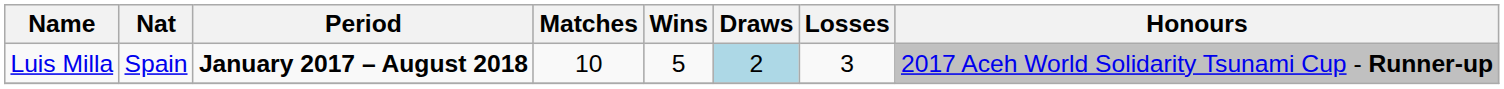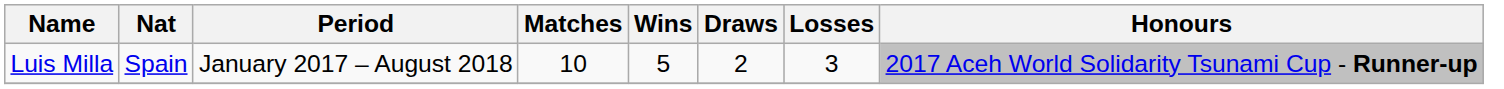Luis Milla | Period: bold -> normal
Luis Milla | Draws: lightblue background -> no background
